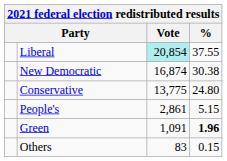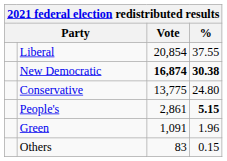Liberal | Vote: paleturquoise background -> no background
New Democratic | Vote: normal -> bold
New Democratic | %: normal -> bold
People's | %: normal -> bold
Green | %: bold -> normal
